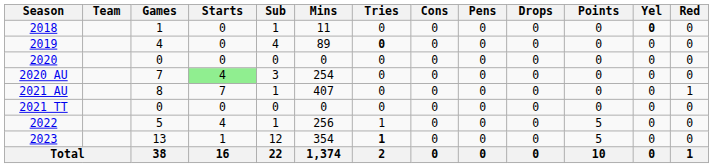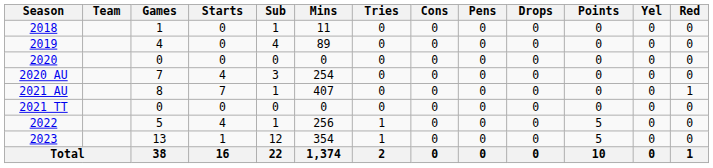2018 | Yel: bold -> normal
2019 | Tries: bold -> normal
2020 AU | Starts: lightgreen background -> no background
2023 | Tries: bold -> normal
